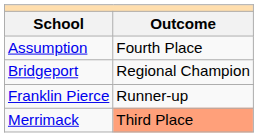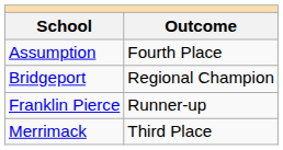Merrimack | Outcome: lightsalmon background -> no background
